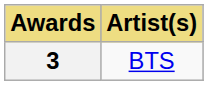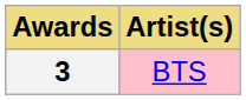3 | Artist(s): no background -> pink background
